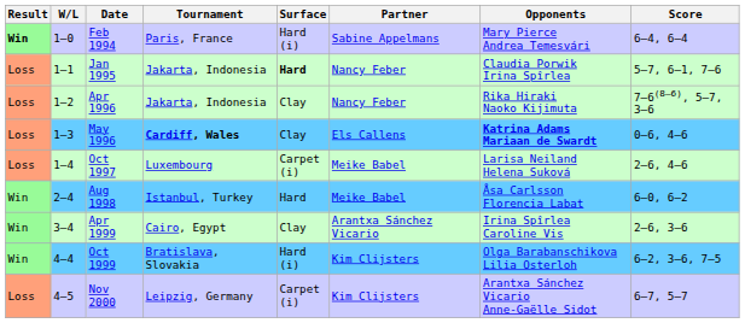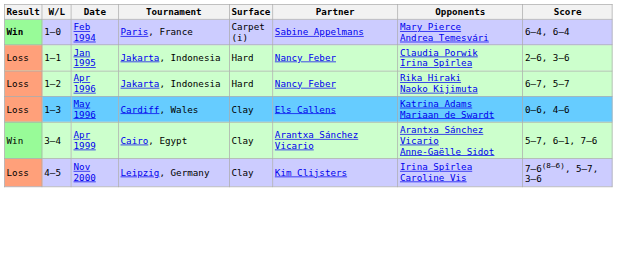Feb 1994 | Surface: Hard (i) -> Carpet (i)
Jan 1995 | Surface: bold -> normal
Jan 1995 | Score: 5–7, 6–1, 7–6 -> 2–6, 3–6
Apr 1996 | Surface: Clay -> Hard
Apr 1996 | Score: 7–6(8–6), 5–7, 3–6 -> 6–7, 5–7
May 1996 | Tournament: bold -> normal
May 1996 | Opponents: bold -> normal
- row: Loss | 1–4 | Oct 1997 | Luxembourg | Carpet (i) | Meike Babel | Larisa Neiland Helena Suková | 2–6, 4–6
- row: Win | 2–4 | Aug 1998 | Istanbul, Turkey | Hard | Meike Babel | Åsa Carlsson Florencia Labat | 6–0, 6–2
Apr 1999 | Opponents: Irina Spîrlea Caroline Vis -> Arantxa Sánchez Vicario Anne-Gaëlle Sidot
Apr 1999 | Score: 2–6, 3–6 -> 5–7, 6–1, 7–6
- row: Win | 4–4 | Oct 1999 | Bratislava, Slovakia | Hard (i) | Kim Clijsters | Olga Barabanschikova Lilia Osterloh | 6–2, 3–6, 7–5
Nov 2000 | Surface: Carpet (i) -> Clay
Nov 2000 | Opponents: Arantxa Sánchez Vicario Anne-Gaëlle Sidot -> Irina Spîrlea Caroline Vis
Nov 2000 | Score: 6–7, 5–7 -> 7–6(8–6), 5–7, 3–6
